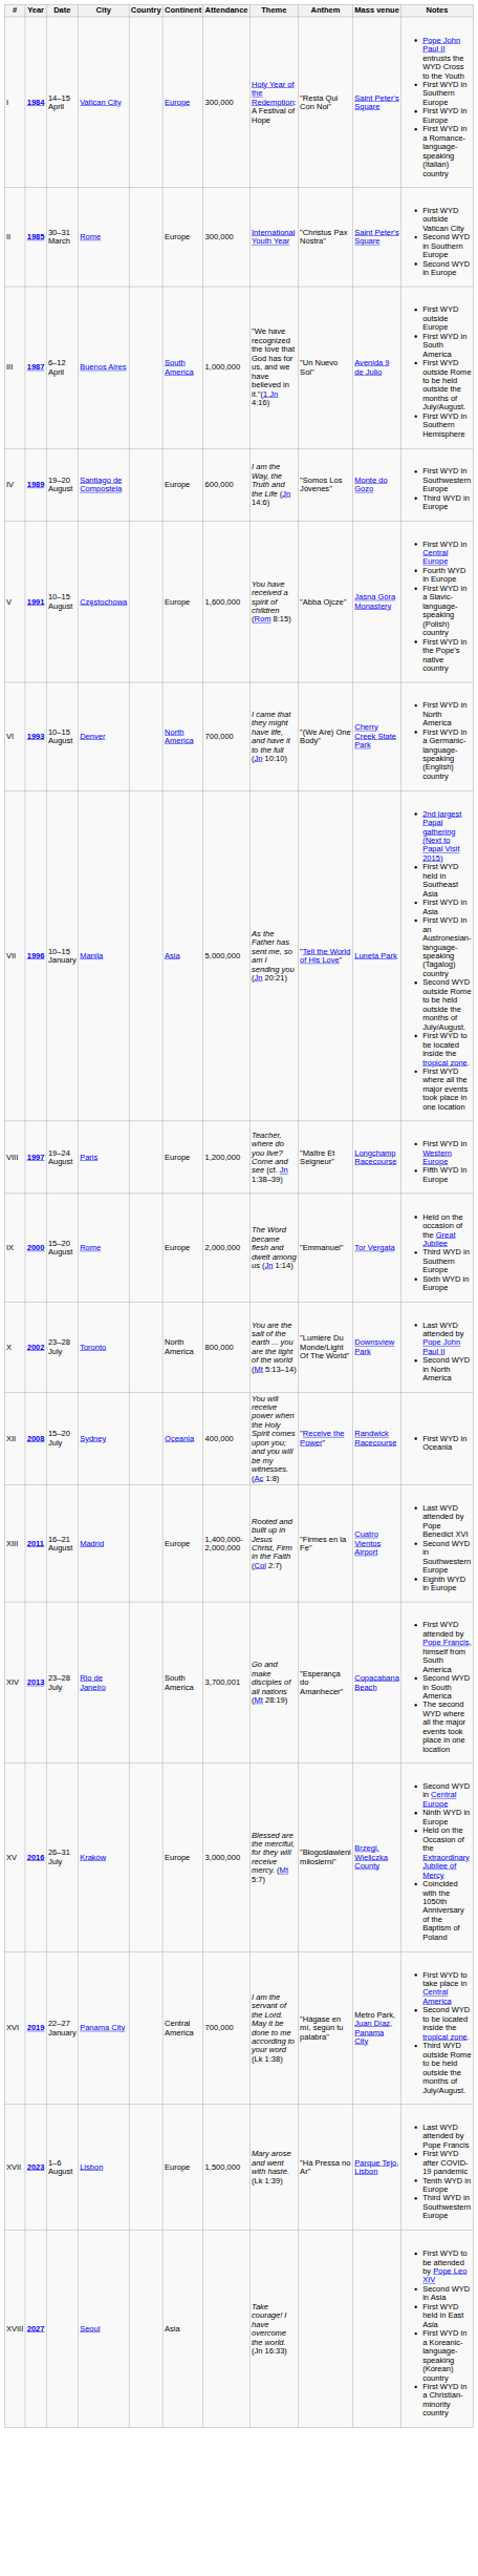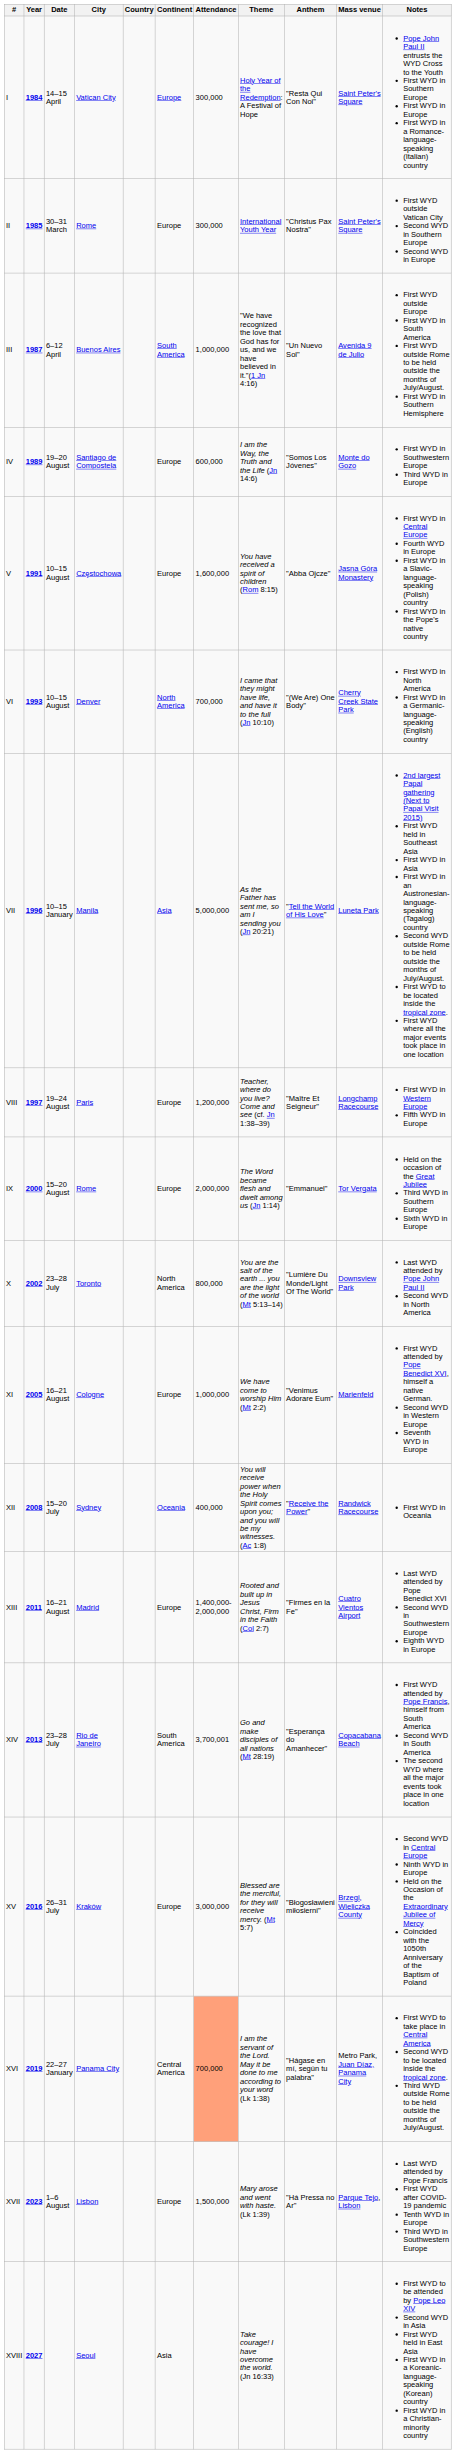+ row: XI | 2005 | 16–21 August | Cologne | Europe | 1,000,000 | We have come to worship Him (Mt 2:2) | "Venimus Adorare Eum" | Marienfeld | First WYD attended by Pope Benedict XVI, himself a native German. Second WYD in Western Europe Seventh WYD in Europe
XVI | Attendance: no background -> lightsalmon background
